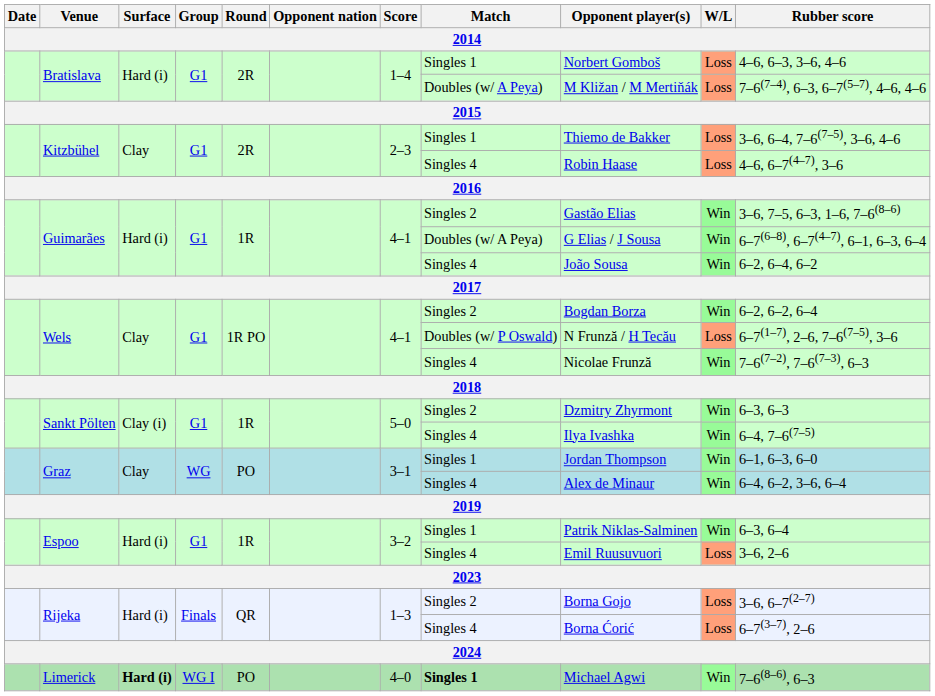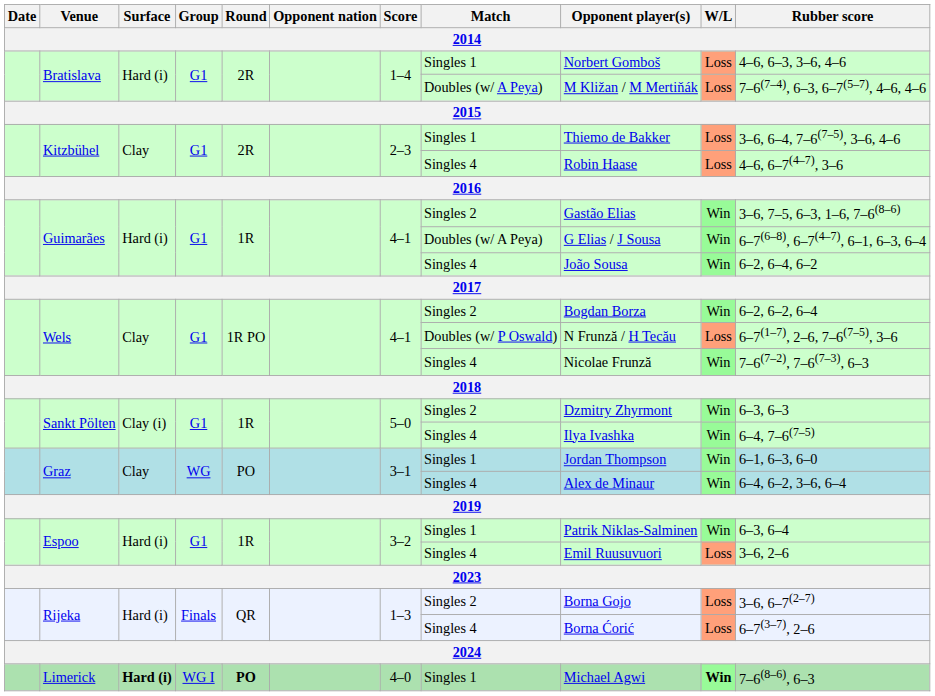Limerick | Round: normal -> bold
Limerick | Match: bold -> normal
Limerick | W/L: normal -> bold
